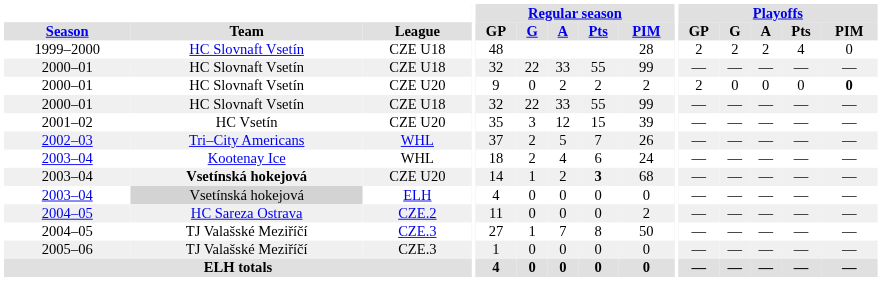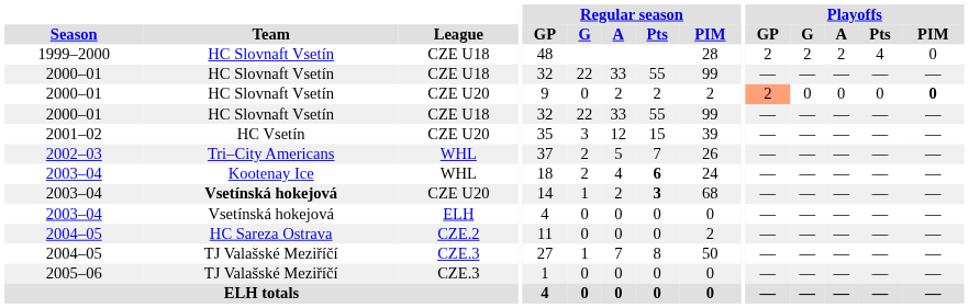2000–01 / CZE U20 | Playoffs / GP: no background -> lightsalmon background
2003–04 / WHL | Regular season / Pts: normal -> bold
2003–04 / ELH | Team: lightgrey background -> no background
